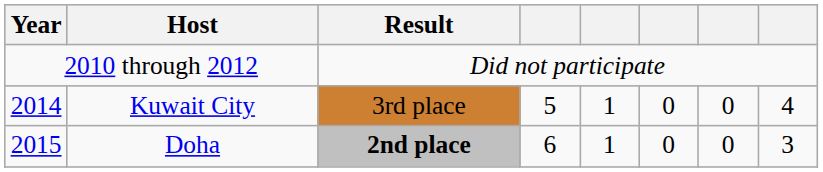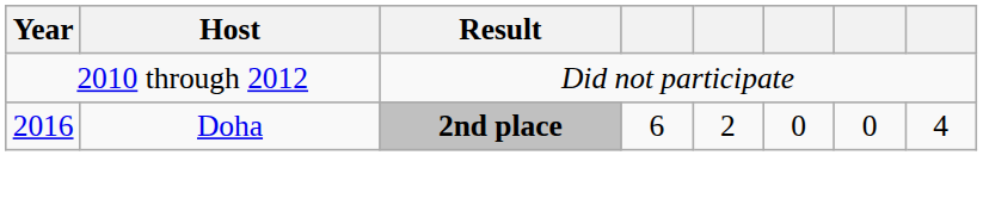- row: 2014 | Kuwait City | 3rd place | 5 | 1 | 0 | 0 | 4
Doha | Year: 2015 -> 2016
Doha | column 5: 1 -> 2
Doha | column 8: 3 -> 4
